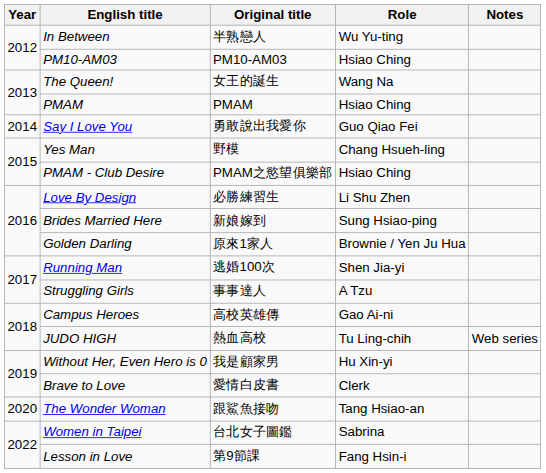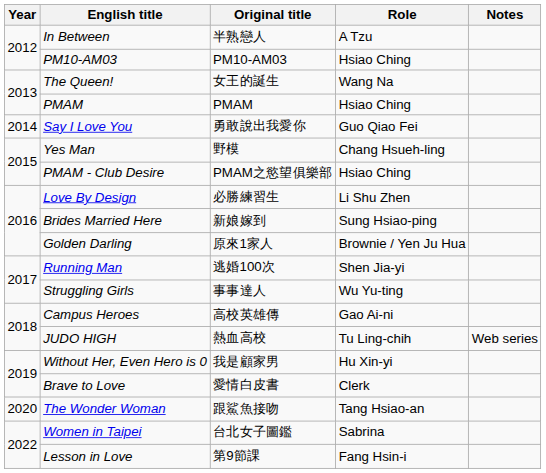In Between | Role: Wu Yu-ting -> A Tzu
Struggling Girls | Role: A Tzu -> Wu Yu-ting
